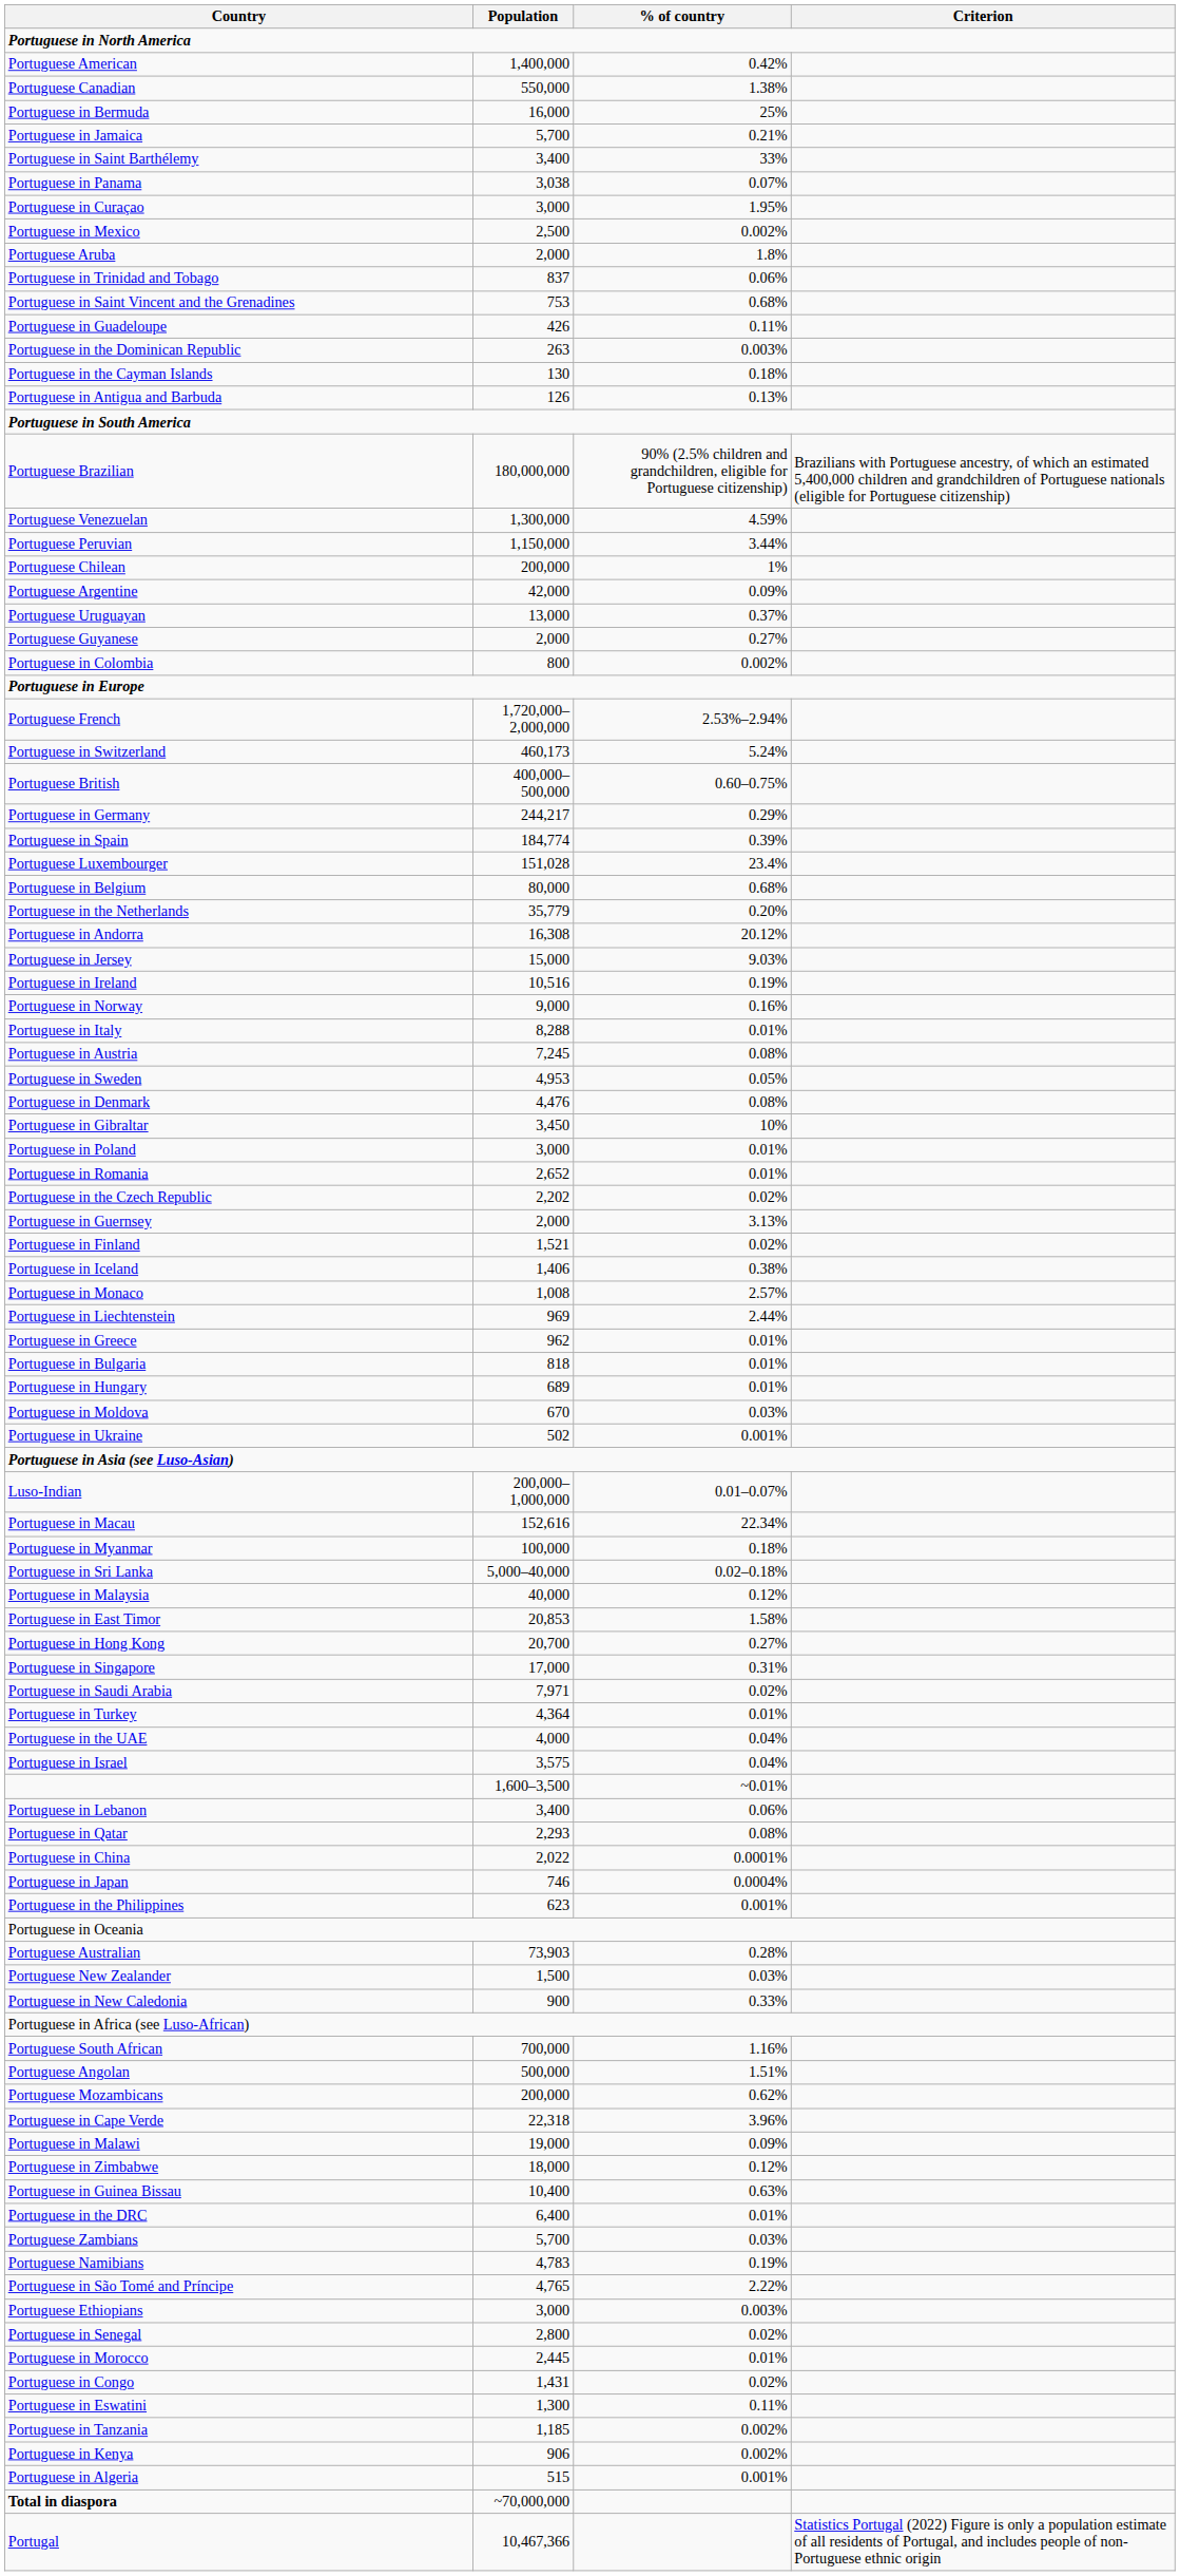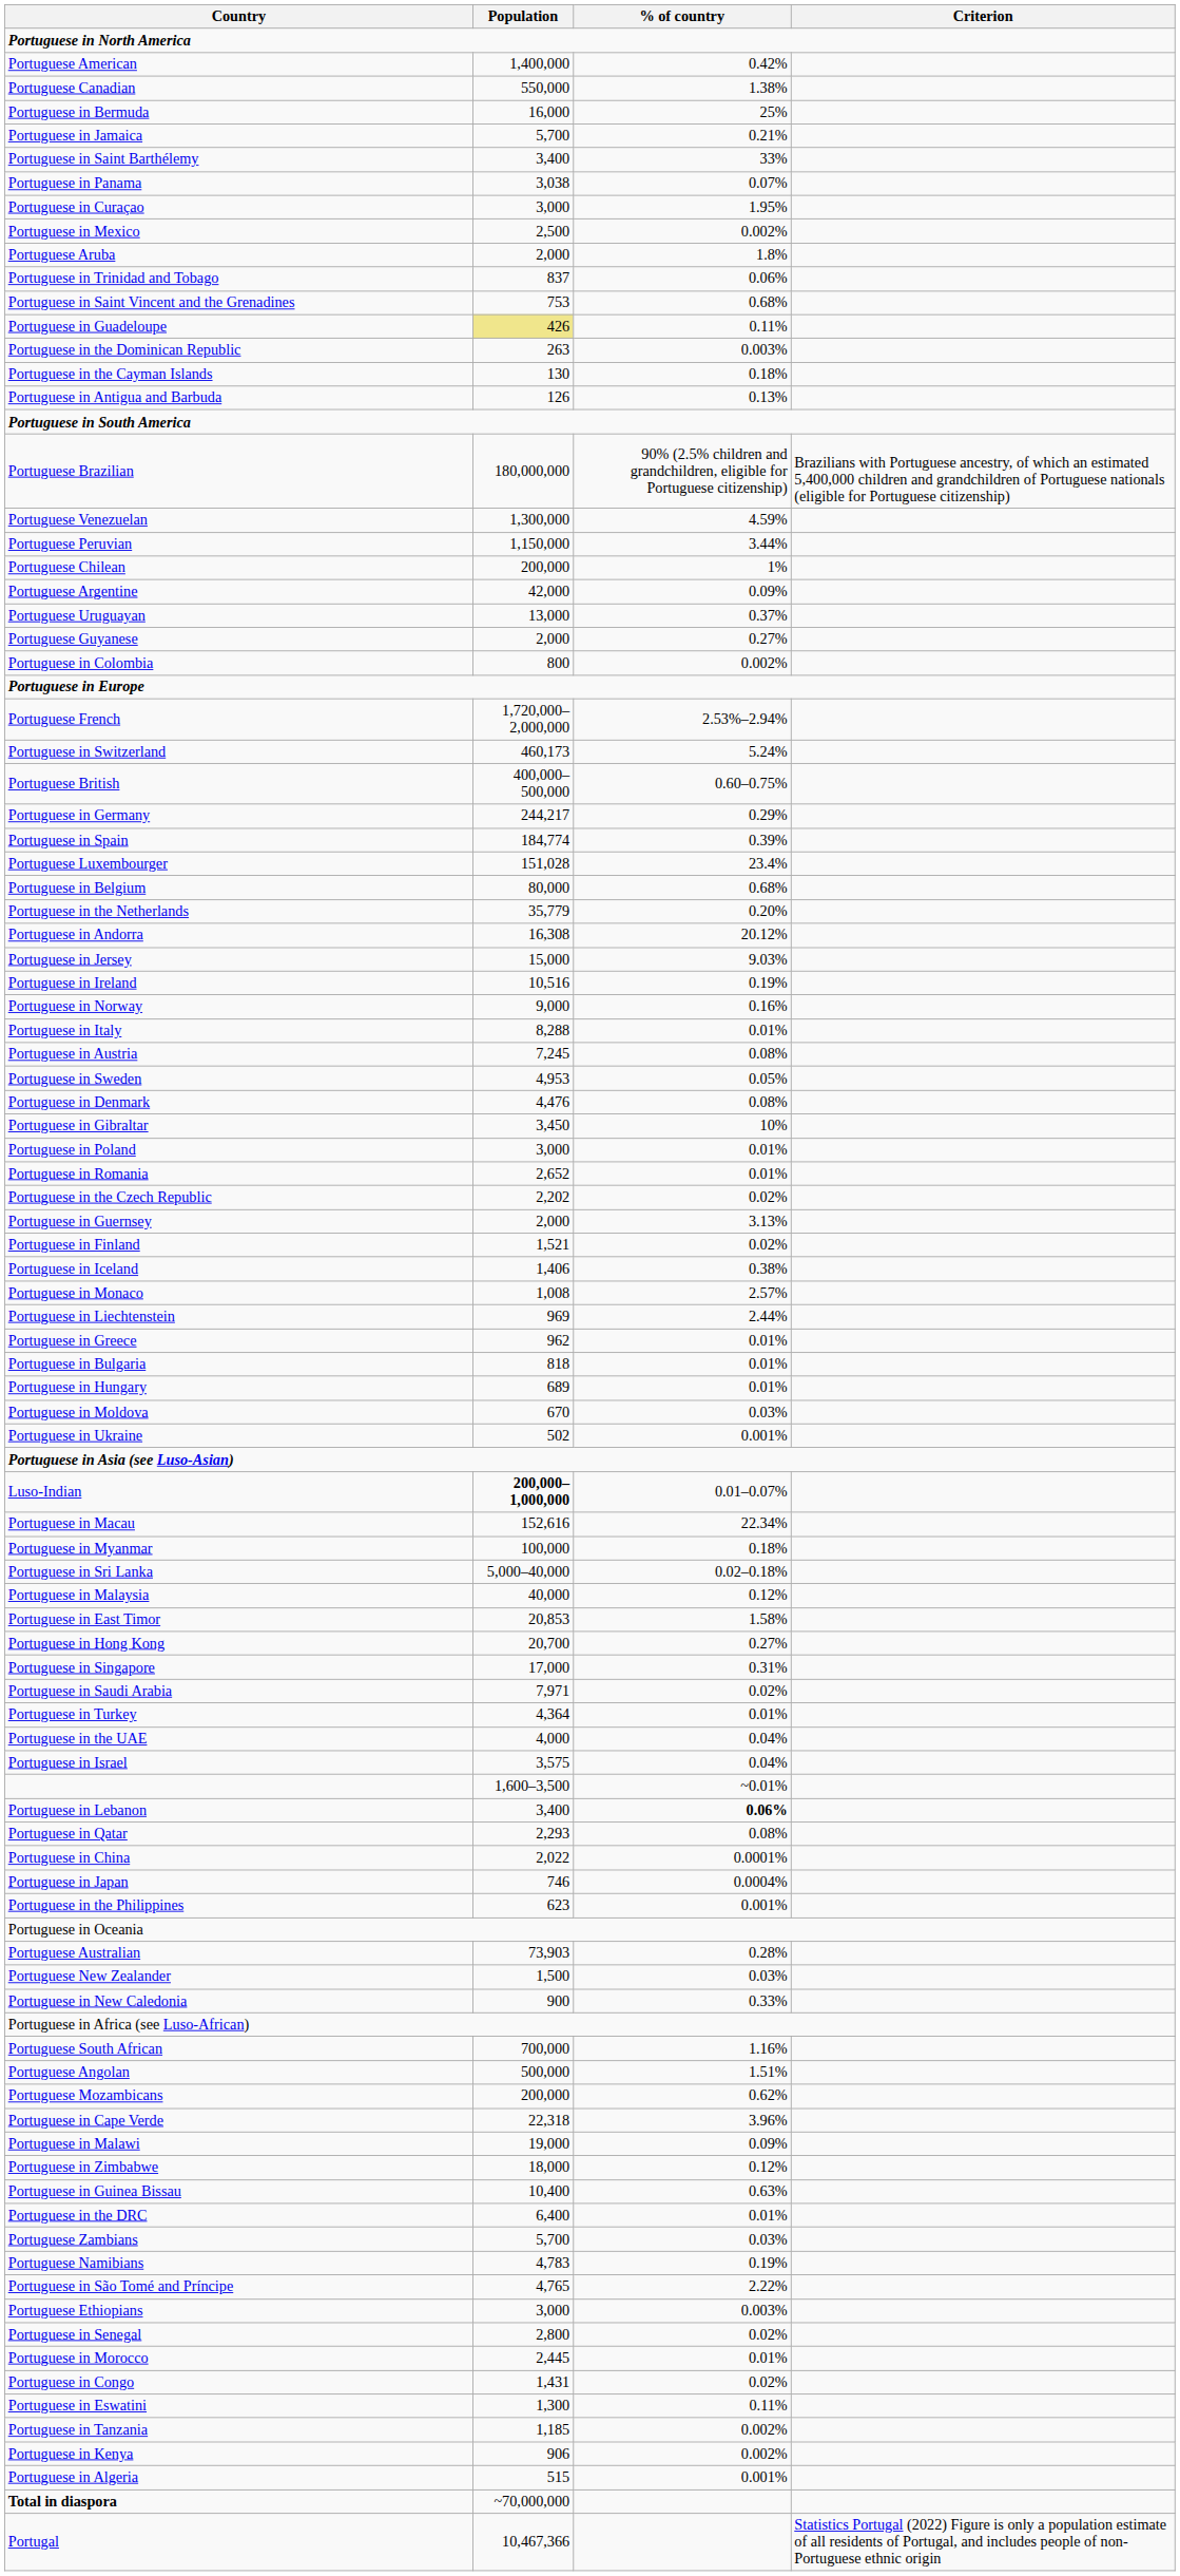Portuguese in Guadeloupe | Population: no background -> khaki background
Luso-Indian | Population: normal -> bold
Portuguese in Lebanon | % of country: normal -> bold
